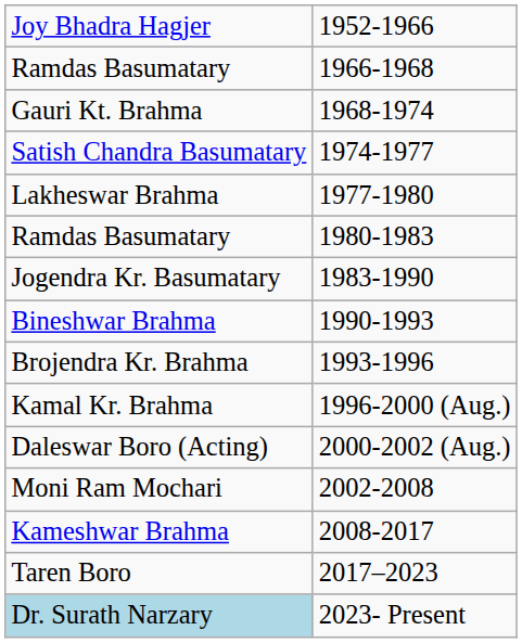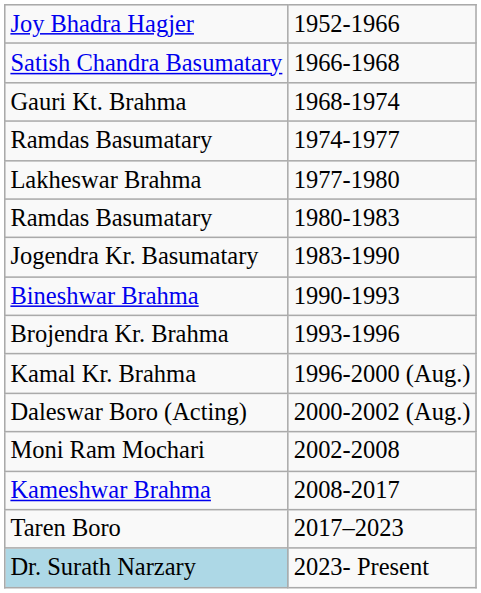row 2 | column 1: Ramdas Basumatary -> Satish Chandra Basumatary
row 4 | column 1: Satish Chandra Basumatary -> Ramdas Basumatary
